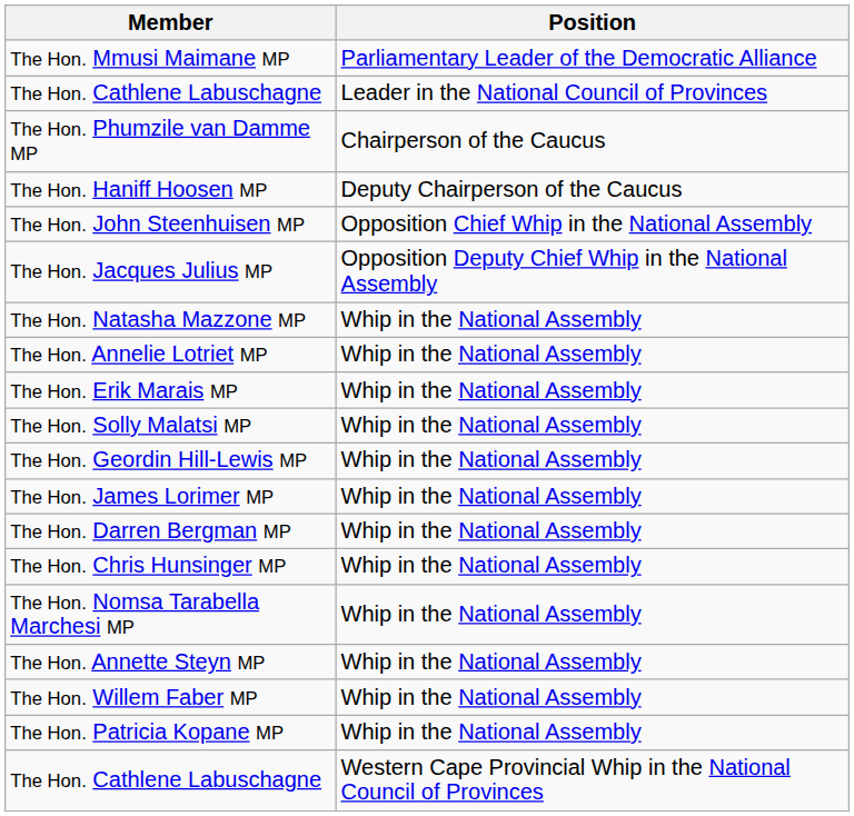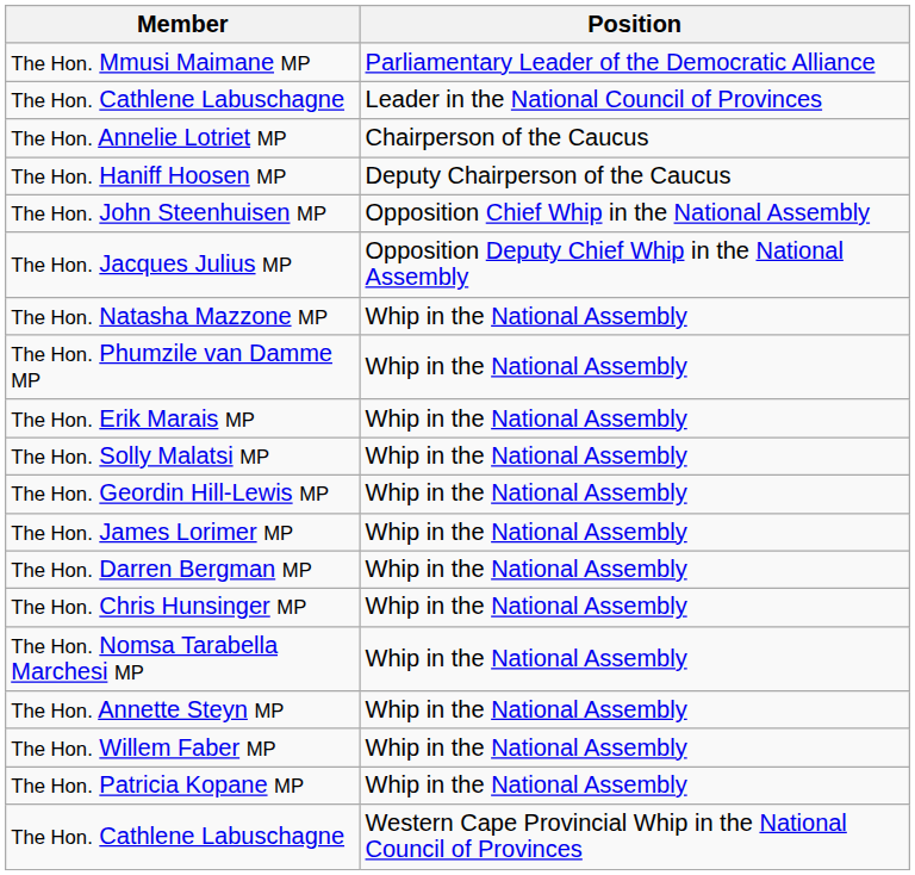row 4 | Member: The Hon. Phumzile van Damme MP -> The Hon. Annelie Lotriet MP
row 9 | Member: The Hon. Annelie Lotriet MP -> The Hon. Phumzile van Damme MP
